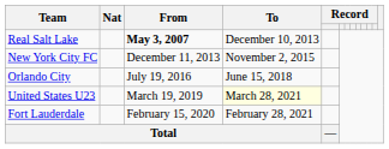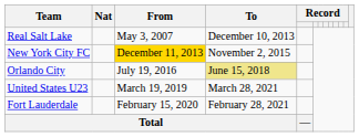Real Salt Lake | From: bold -> normal
New York City FC | From: no background -> gold background
Orlando City | To: no background -> khaki background
United States U23 | To: lightyellow background -> no background
